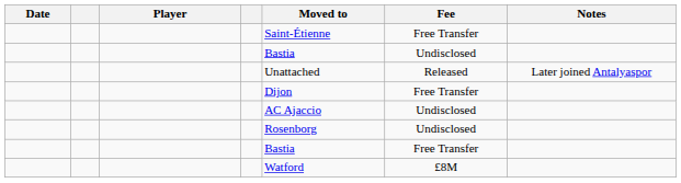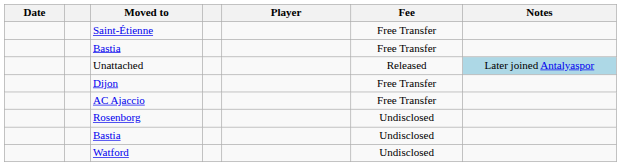columns swapped: Player <-> Moved to
row 3 | Fee: Undisclosed -> Free Transfer
row 4 | Notes: no background -> lightblue background
row 6 | Fee: Undisclosed -> Free Transfer
row 8 | Fee: Free Transfer -> Undisclosed
row 9 | Fee: £8M -> Undisclosed
